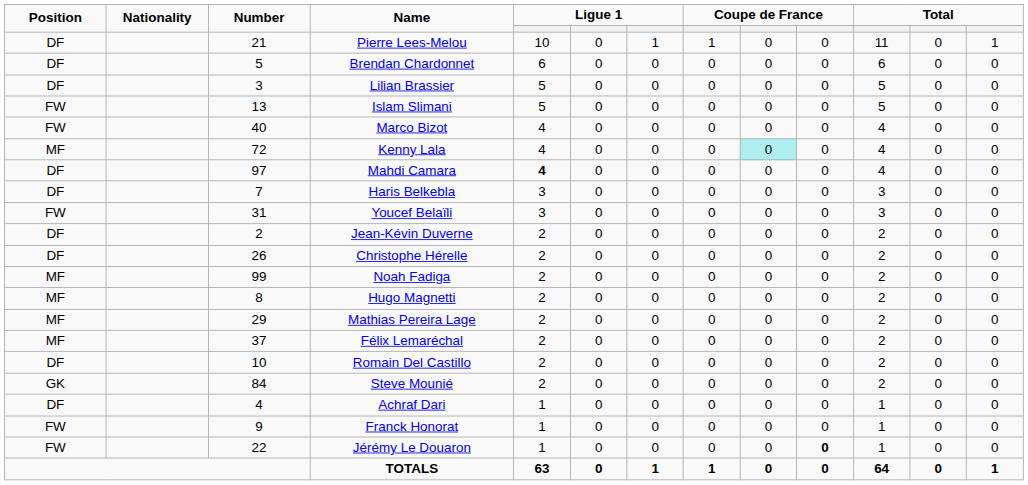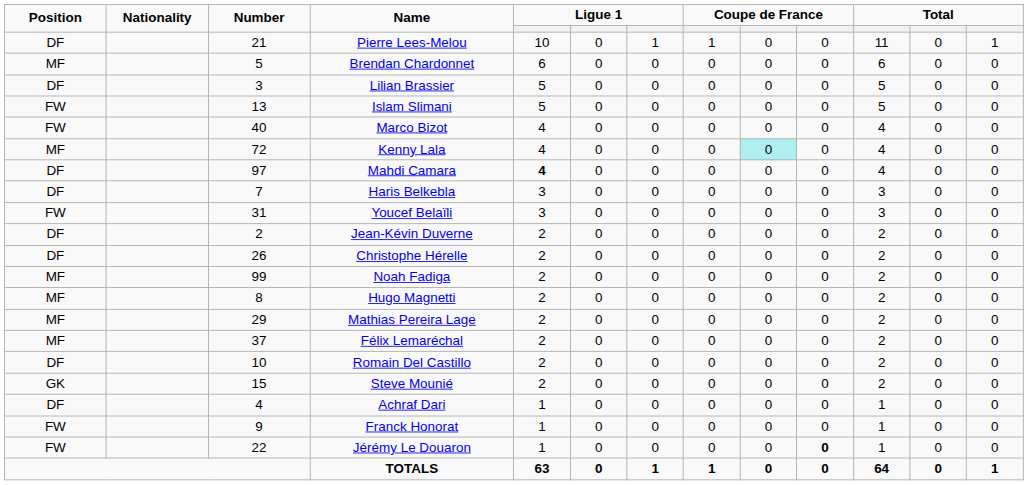Brendan Chardonnet | Position: DF -> MF
Steve Mounié | Number: 84 -> 15
